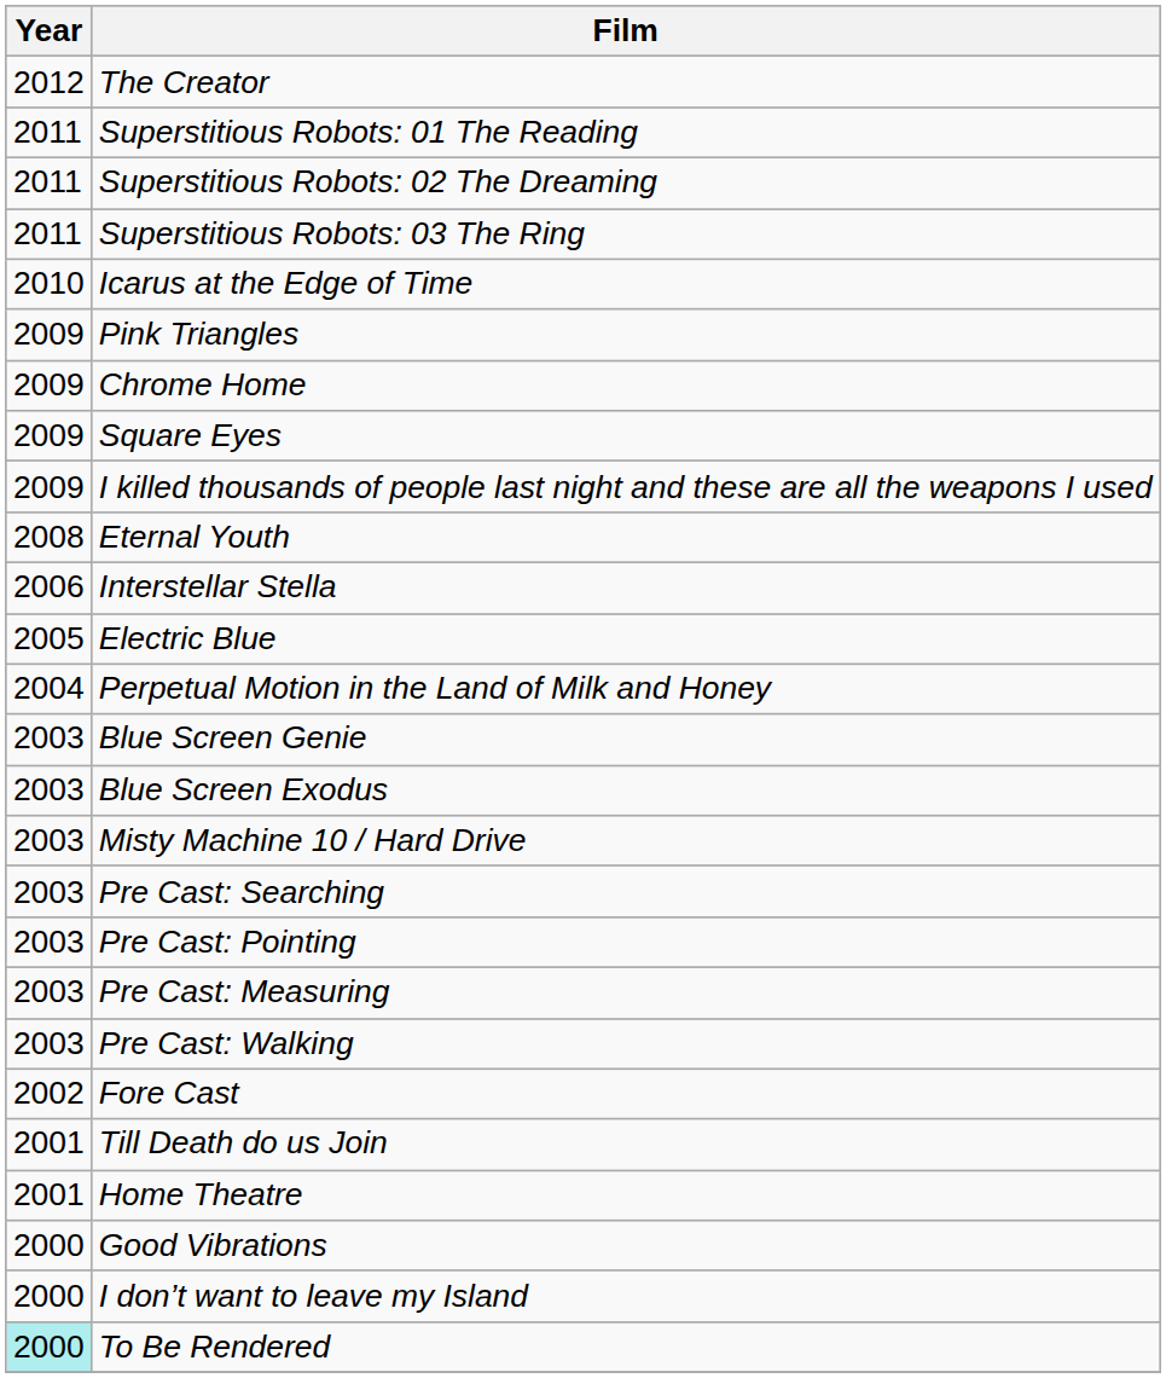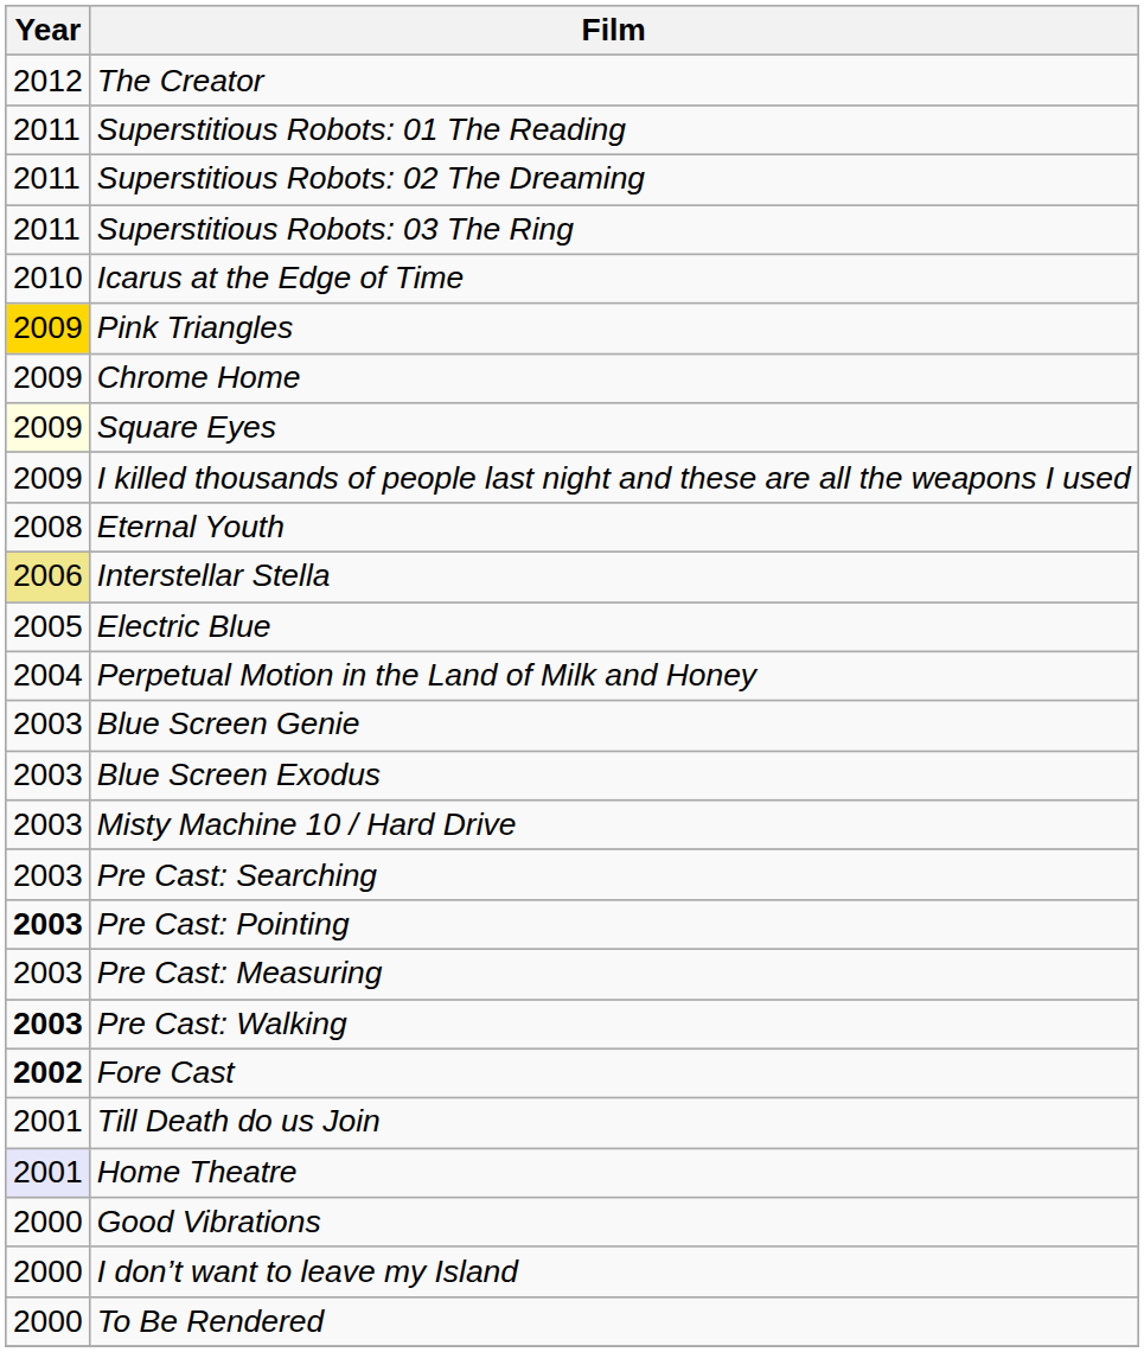Pink Triangles | Year: no background -> gold background
Square Eyes | Year: no background -> lightyellow background
Interstellar Stella | Year: no background -> khaki background
Pre Cast: Pointing | Year: normal -> bold
Pre Cast: Walking | Year: normal -> bold
Fore Cast | Year: normal -> bold
Home Theatre | Year: no background -> lavender background
To Be Rendered | Year: paleturquoise background -> no background
